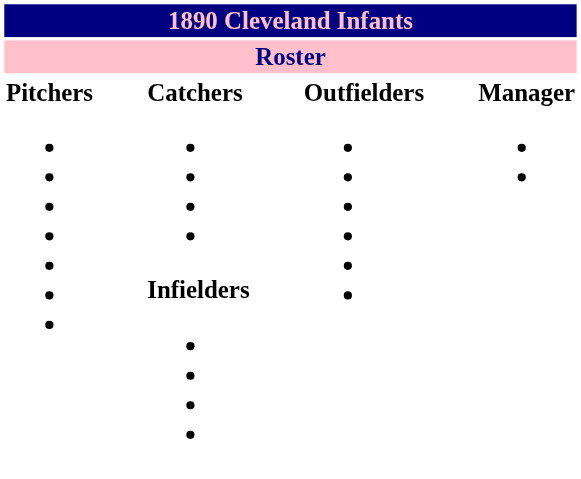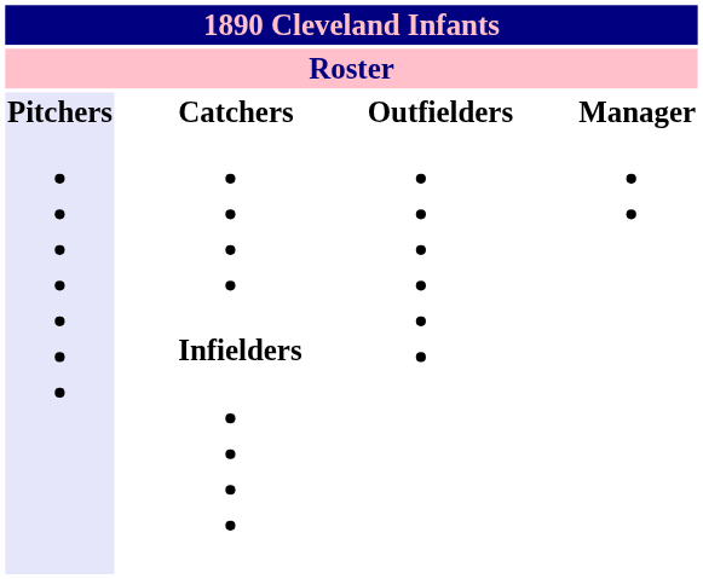Pitchers | column 1: no background -> lavender background
